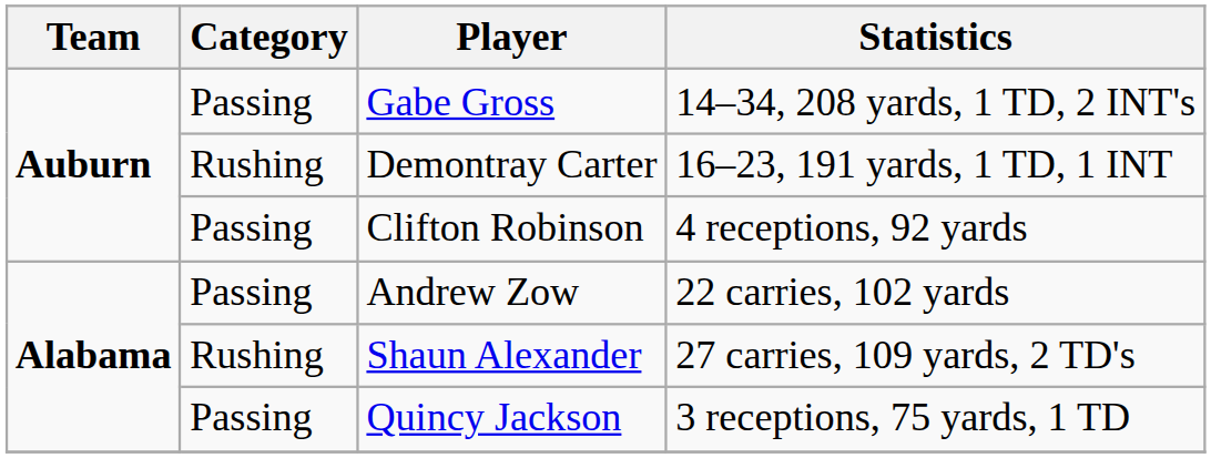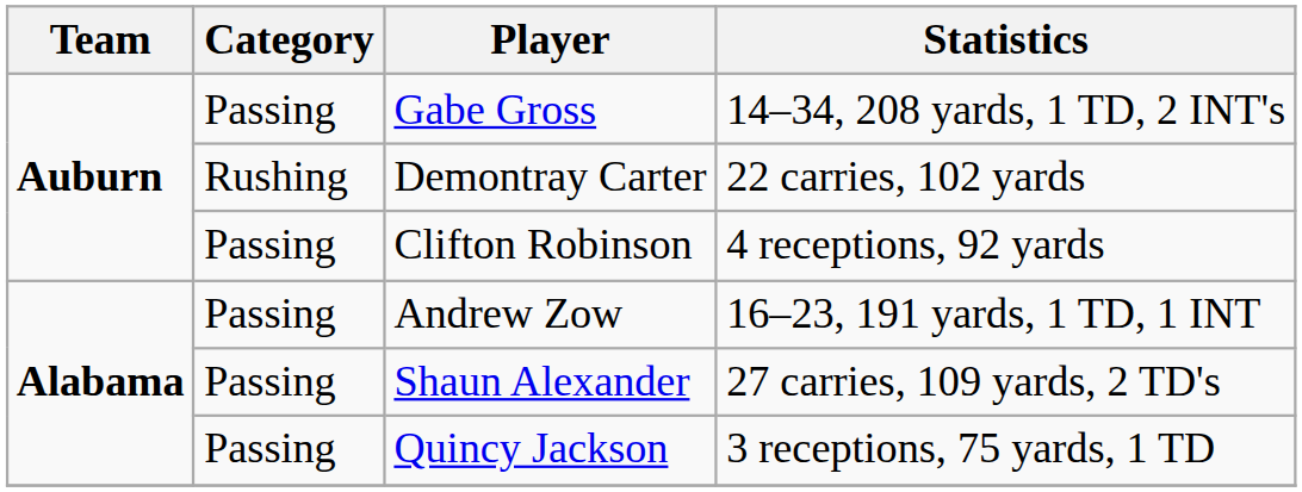Demontray Carter | Statistics: 16–23, 191 yards, 1 TD, 1 INT -> 22 carries, 102 yards
Andrew Zow | Statistics: 22 carries, 102 yards -> 16–23, 191 yards, 1 TD, 1 INT
Shaun Alexander | Category: Rushing -> Passing
